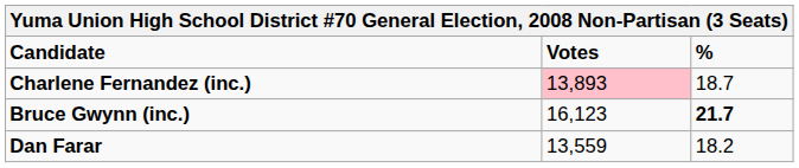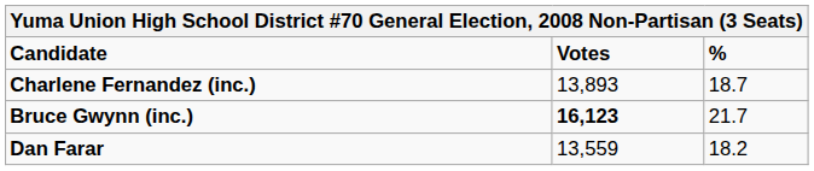Charlene Fernandez (inc.) | Votes: pink background -> no background
Bruce Gwynn (inc.) | Votes: normal -> bold
Bruce Gwynn (inc.) | %: bold -> normal
